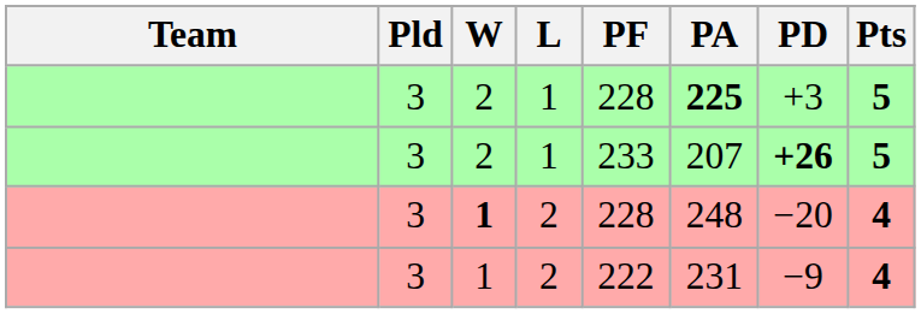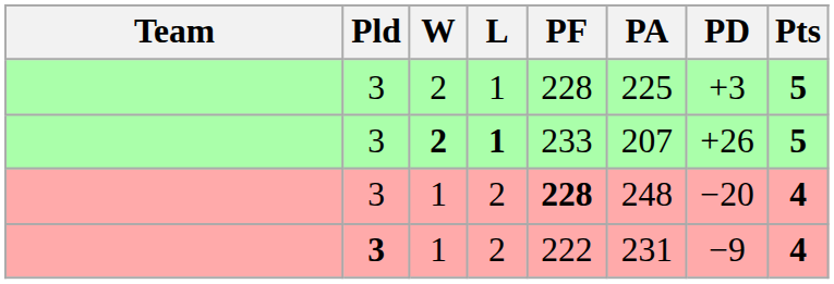row 2 | PA: bold -> normal
row 3 | W: normal -> bold
row 3 | L: normal -> bold
row 3 | PD: bold -> normal
row 4 | W: bold -> normal
row 4 | PF: normal -> bold
row 5 | Pld: normal -> bold
